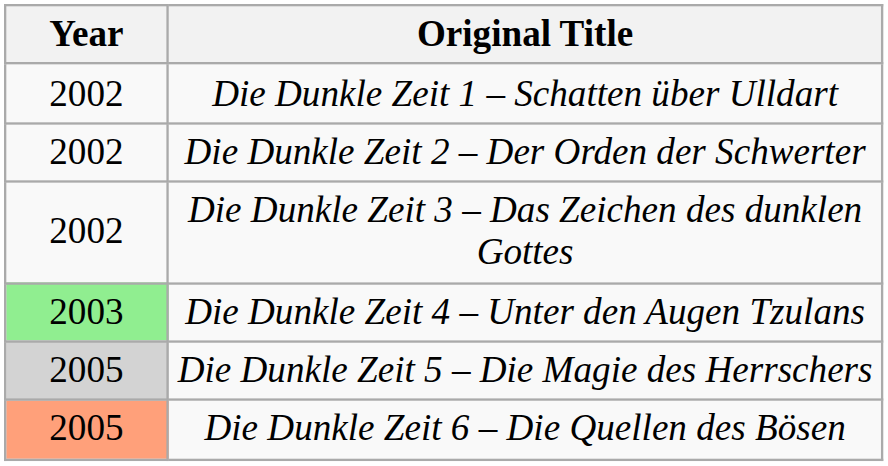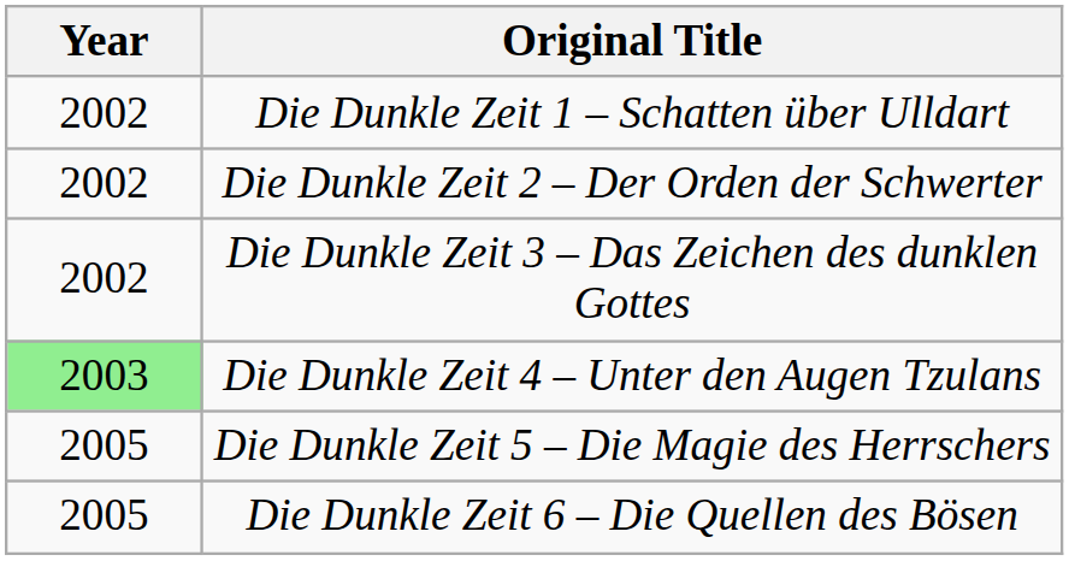Die Dunkle Zeit 5 – Die Magie des Herrschers | Year: lightgrey background -> no background
Die Dunkle Zeit 6 – Die Quellen des Bösen | Year: lightsalmon background -> no background
